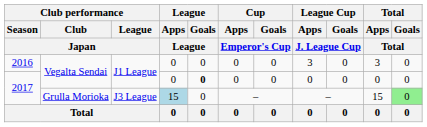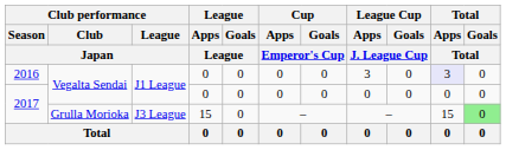2016 | Total / Apps / Total: no background -> lavender background
2017 / Vegalta Sendai | League / Goals / League: bold -> normal
2017 / Grulla Morioka | League / Apps / League: lightblue background -> no background
